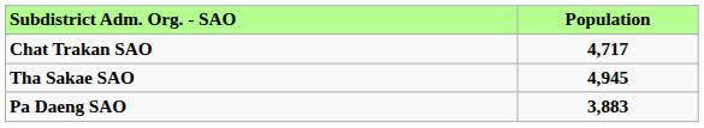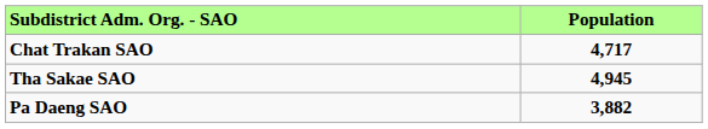Pa Daeng SAO | Population: 3,883 -> 3,882
